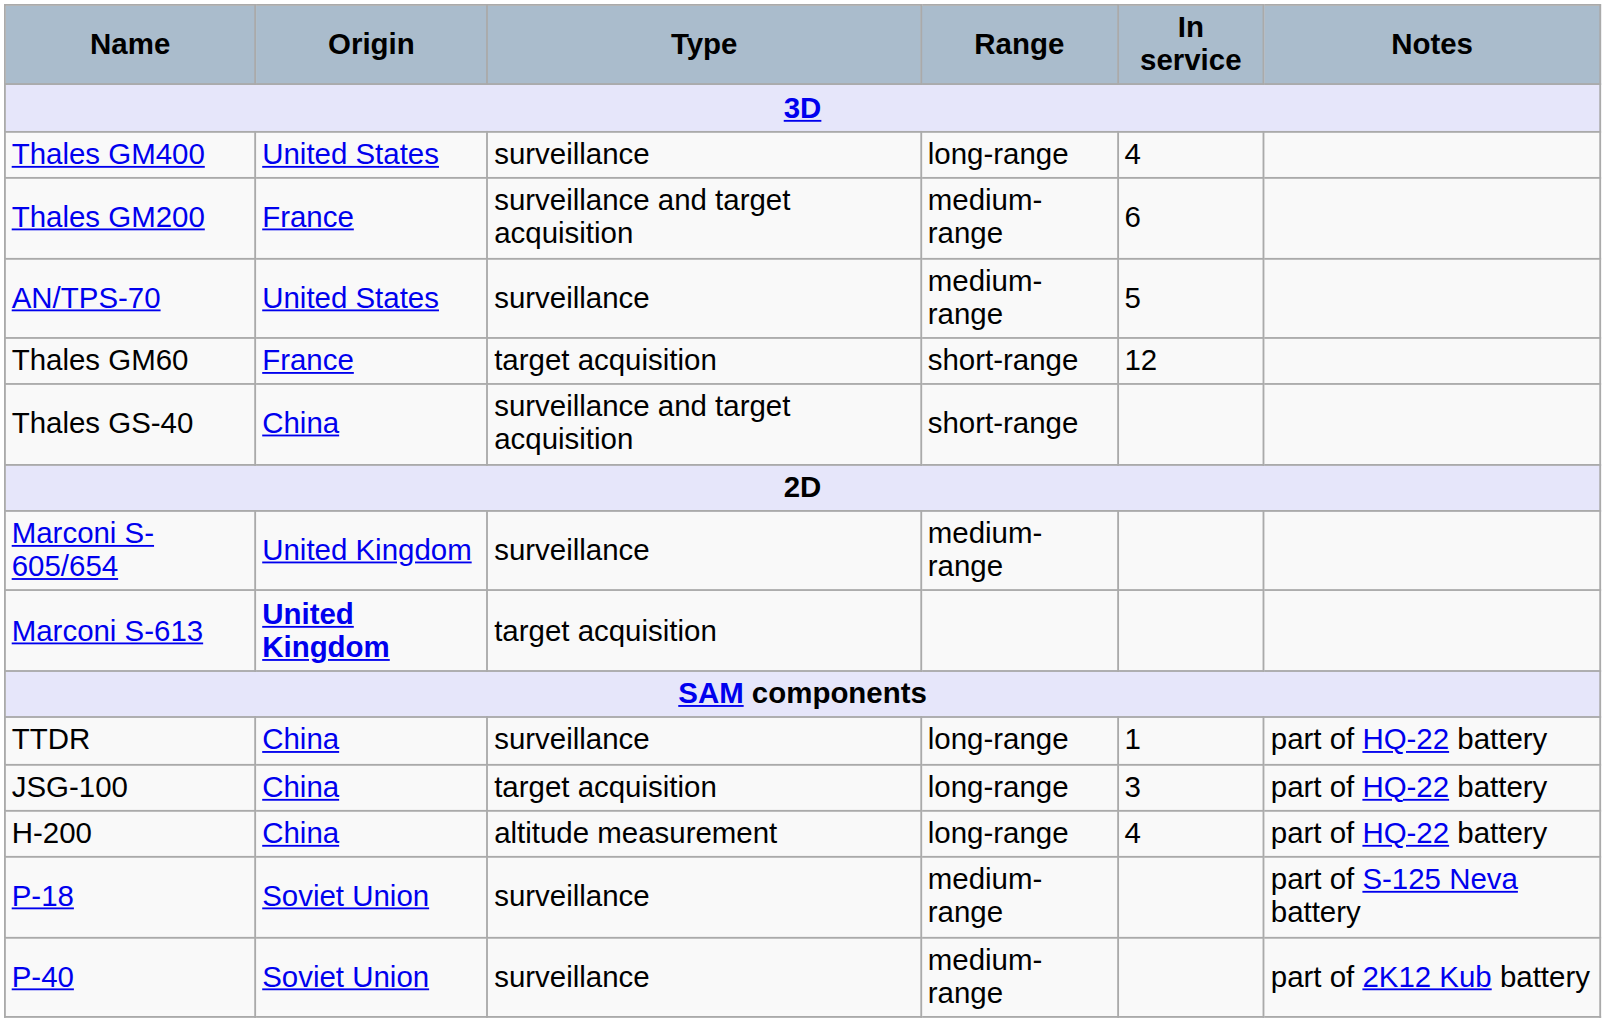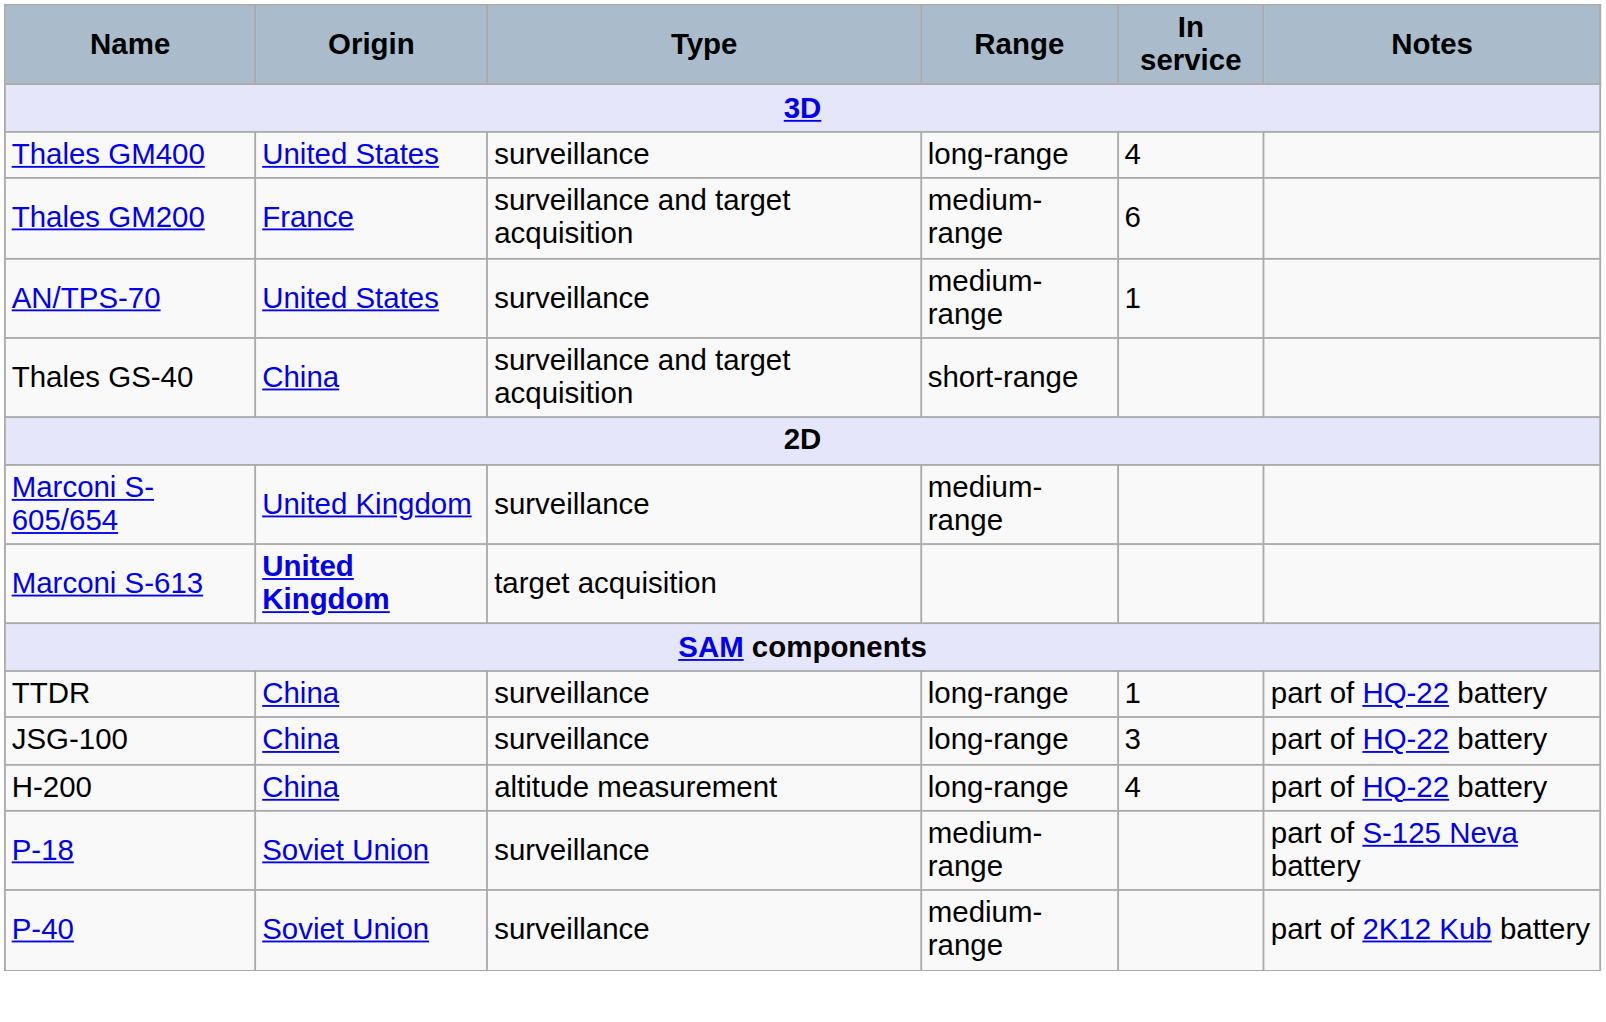AN/TPS-70 | In service: 5 -> 1
- row: Thales GM60 | France | target acquisition | short-range | 12
JSG-100 | Type: target acquisition -> surveillance
